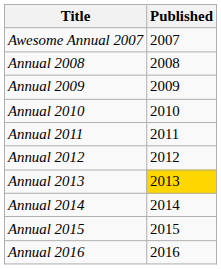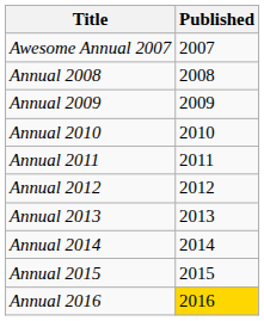Annual 2013 | Published: gold background -> no background
Annual 2016 | Published: no background -> gold background
